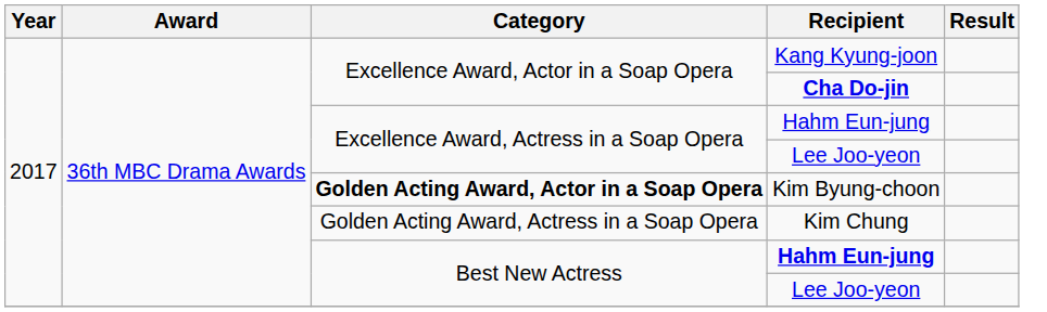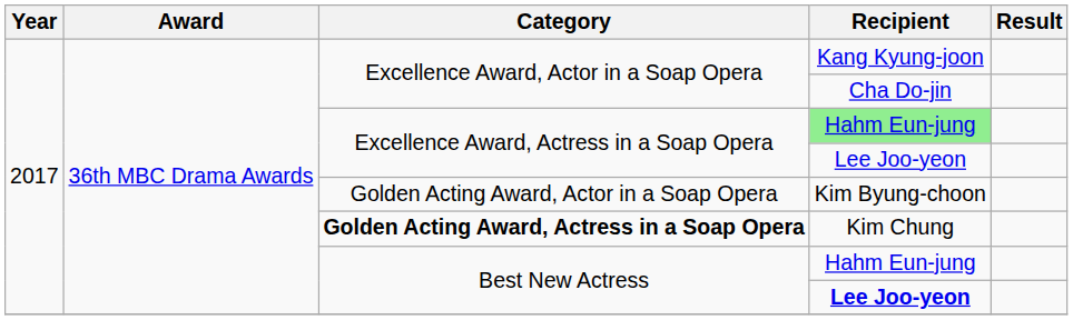Cha Do-jin | Recipient: bold -> normal
Excellence Award, Actress in a Soap Opera / Hahm Eun-jung | Recipient: no background -> lightgreen background
Kim Byung-choon | Category: bold -> normal
Kim Chung | Category: normal -> bold
Best New Actress / Hahm Eun-jung | Recipient: bold -> normal
Best New Actress / Lee Joo-yeon | Recipient: normal -> bold
